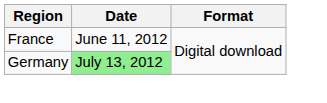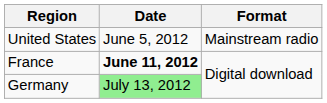+ row: United States | June 5, 2012 | Mainstream radio
France | Date: normal -> bold
